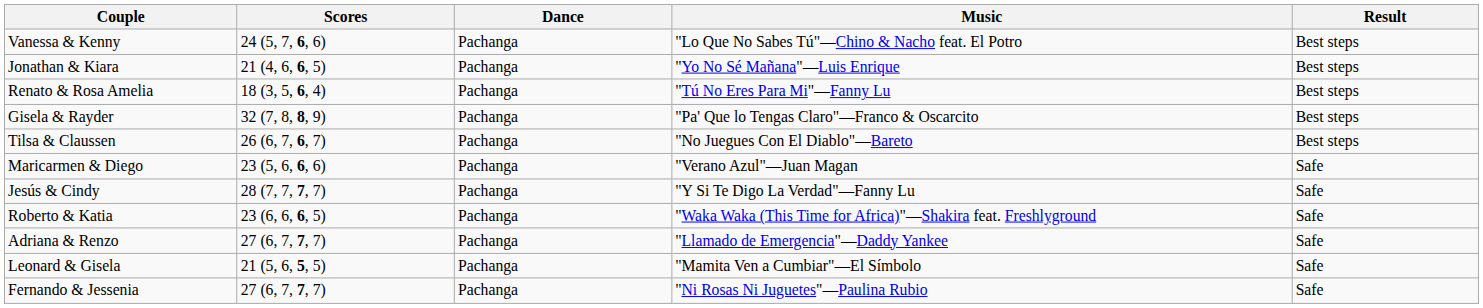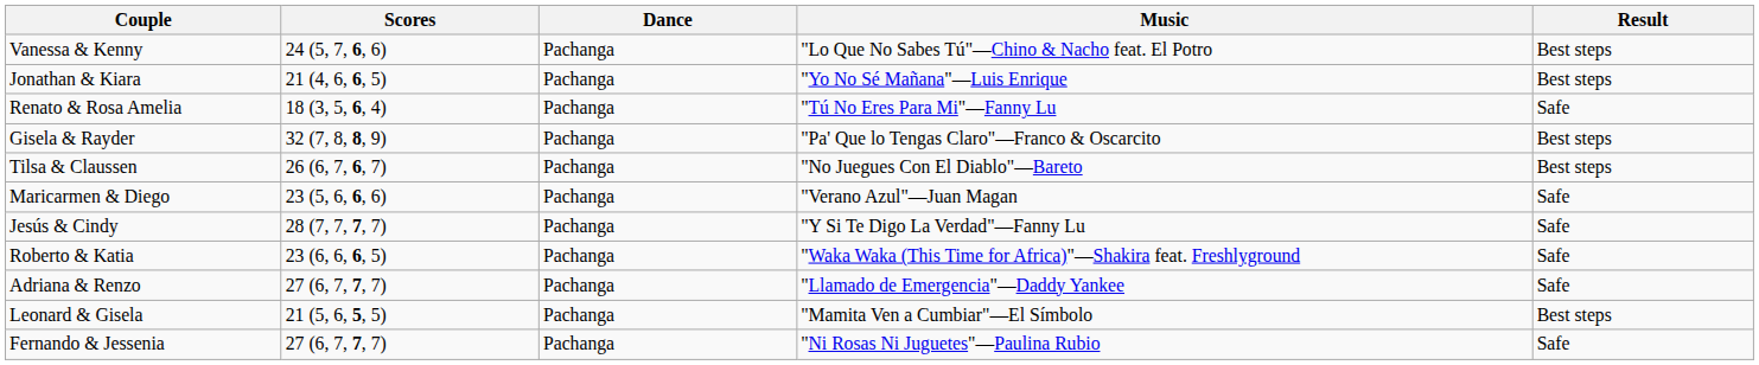Renato & Rosa Amelia | Result: Best steps -> Safe
Leonard & Gisela | Result: Safe -> Best steps
